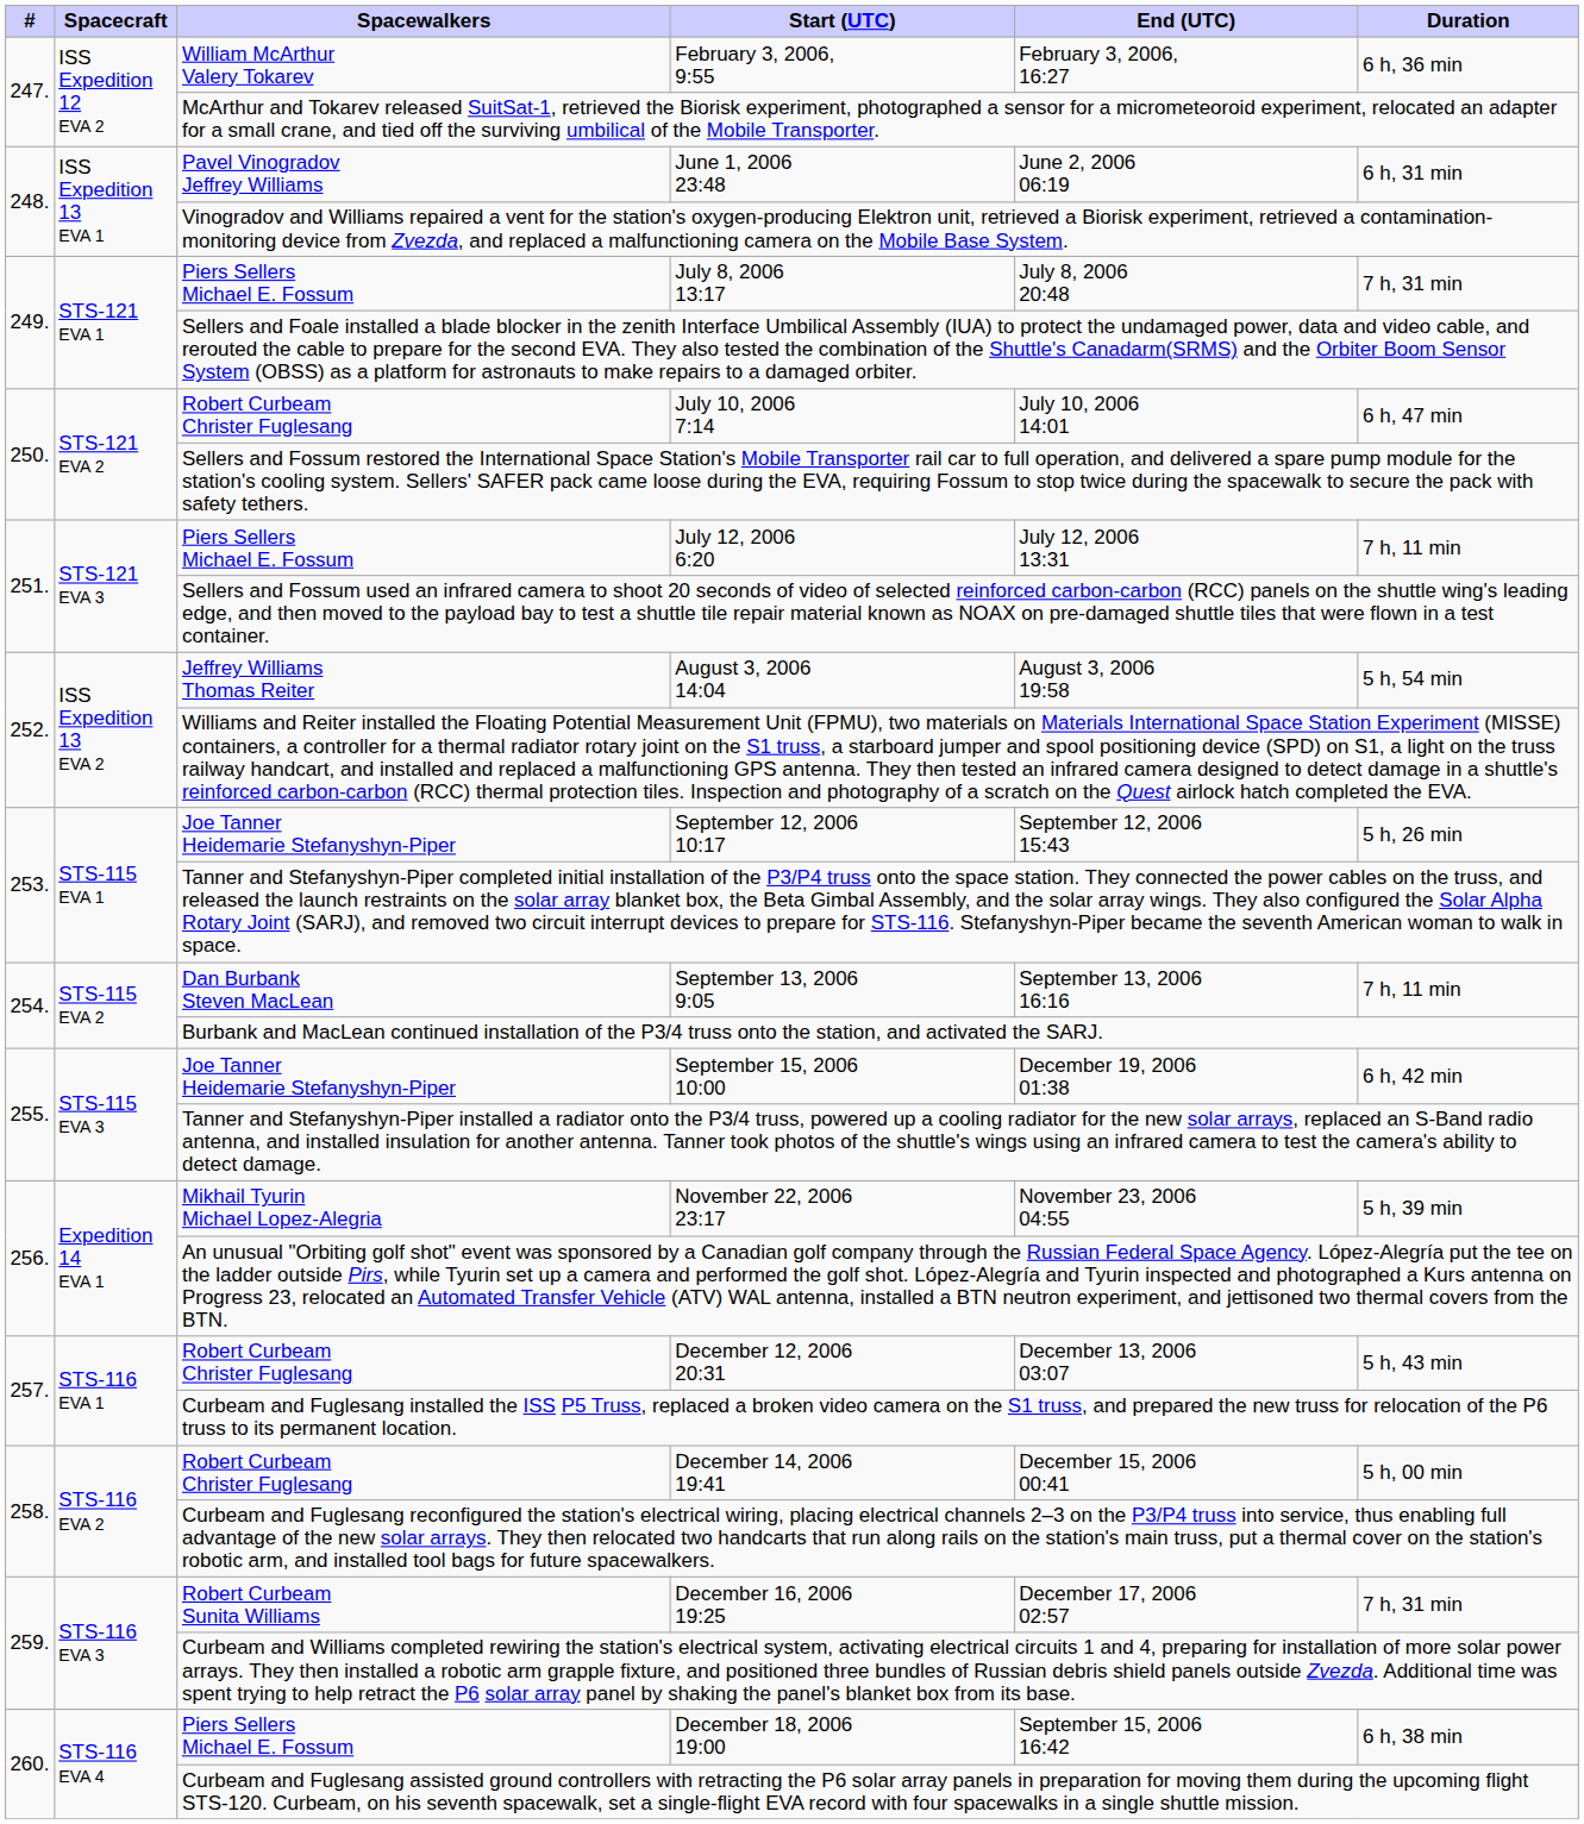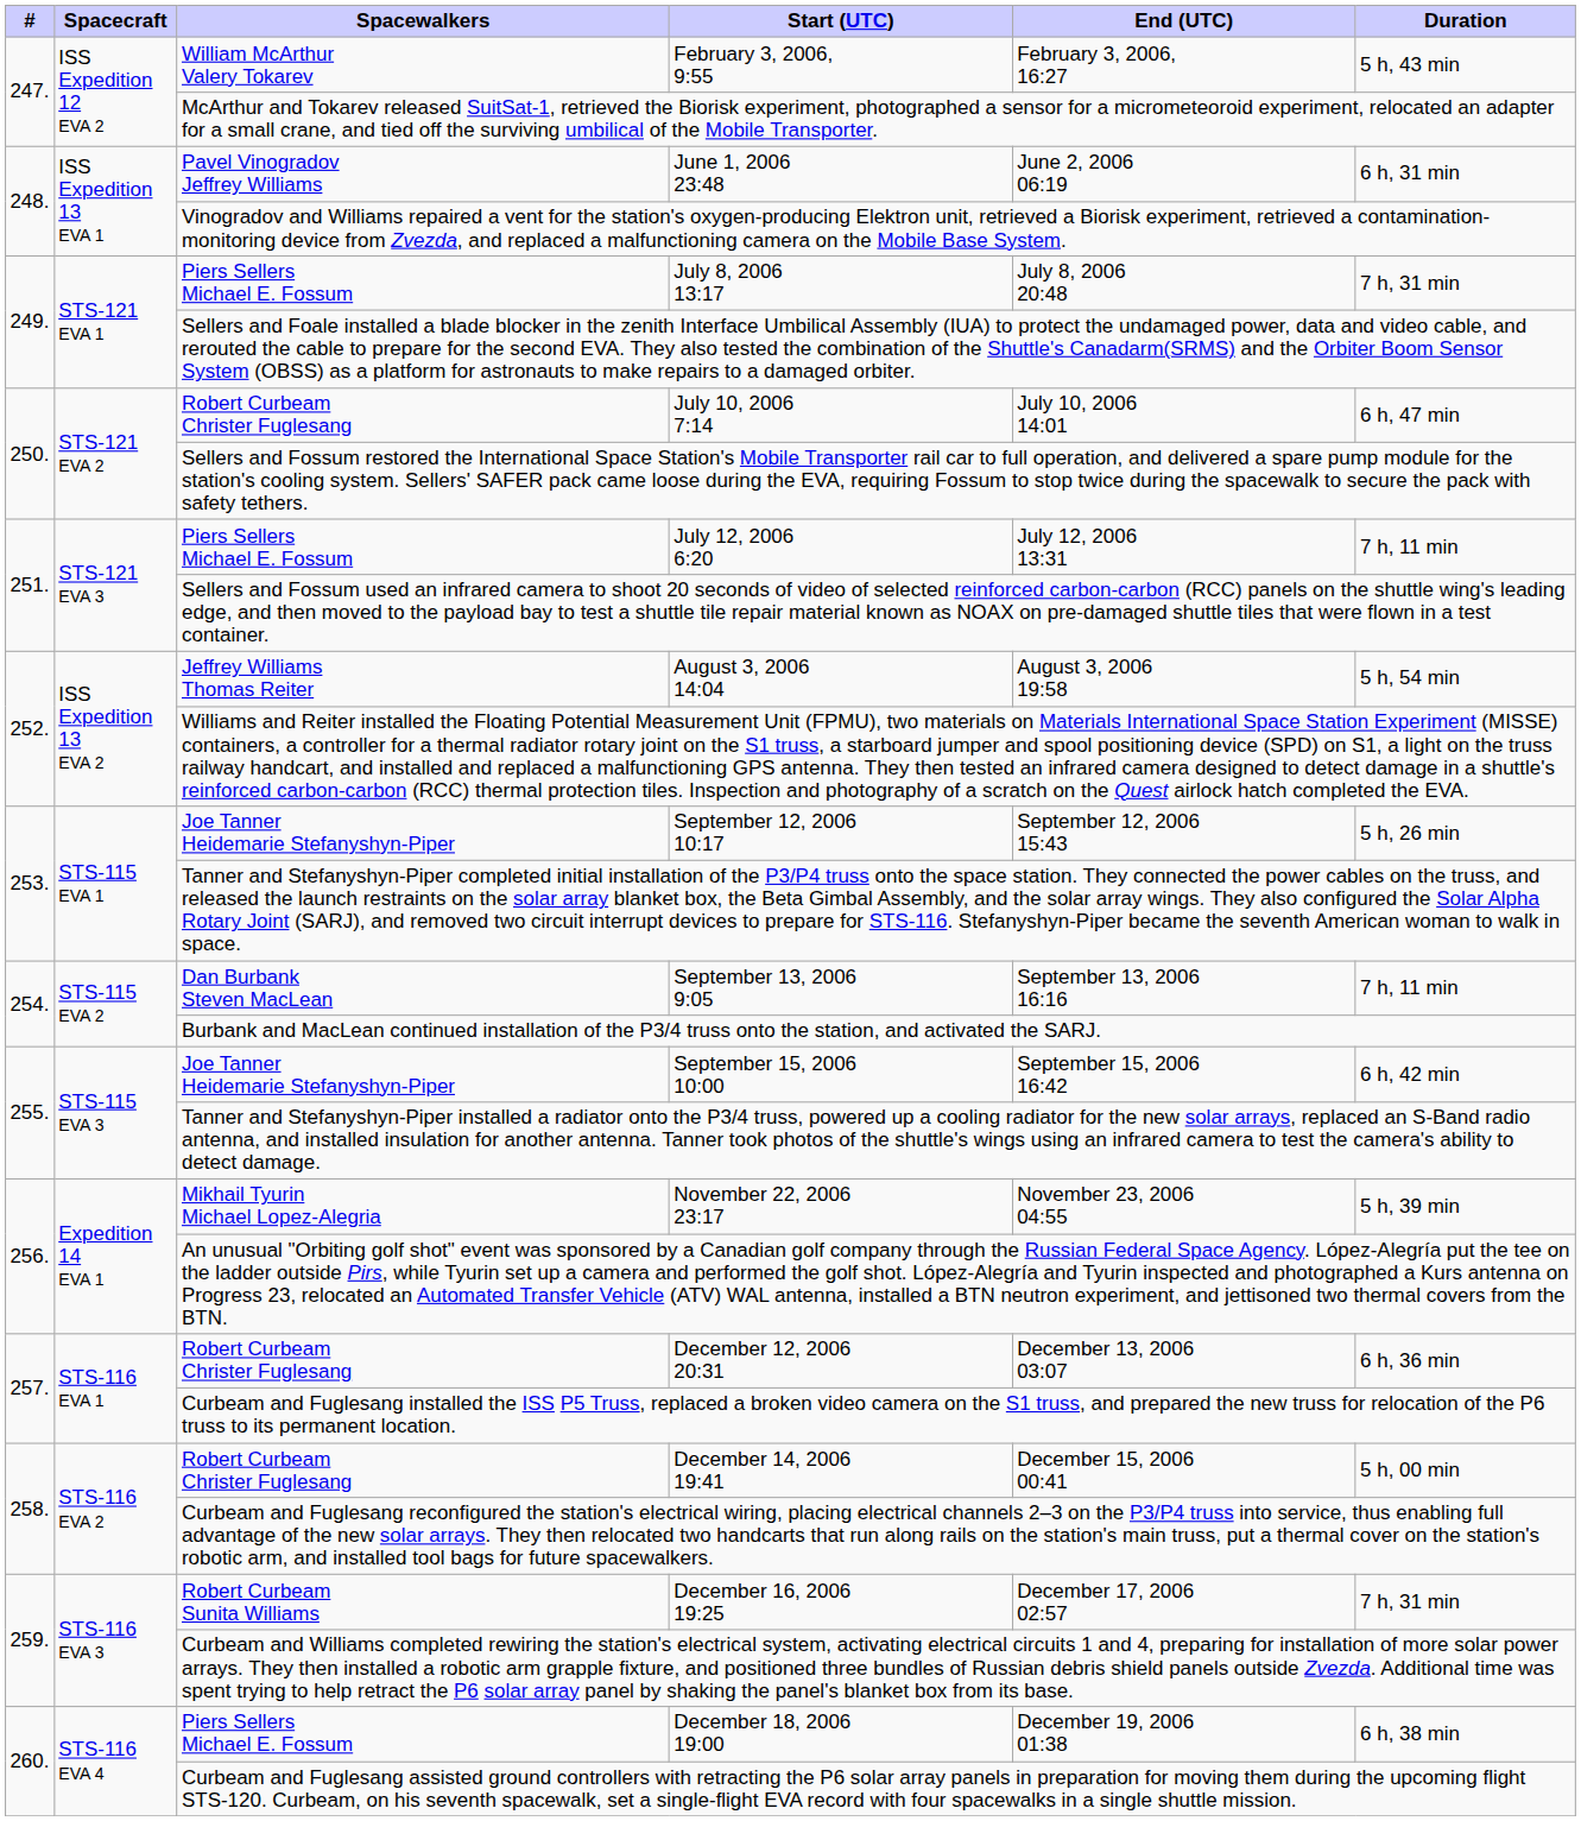February 3, 2006, 9:55 | Duration: 6 h, 36 min -> 5 h, 43 min
September 15, 2006 10:00 | End (UTC): December 19, 2006 01:38 -> September 15, 2006 16:42
December 12, 2006 20:31 | Duration: 5 h, 43 min -> 6 h, 36 min
December 18, 2006 19:00 | End (UTC): September 15, 2006 16:42 -> December 19, 2006 01:38
